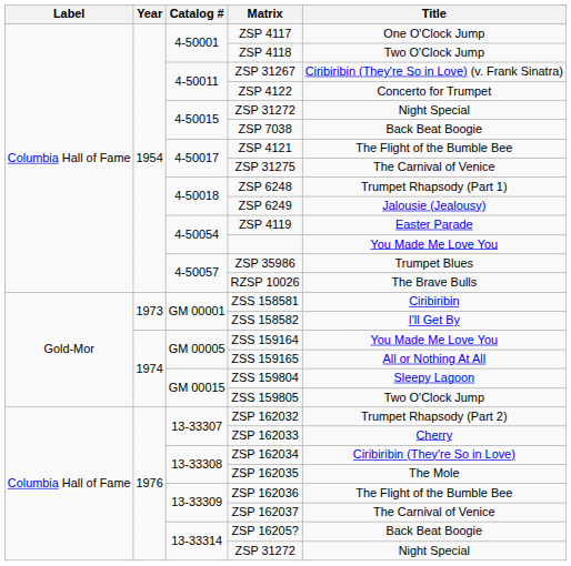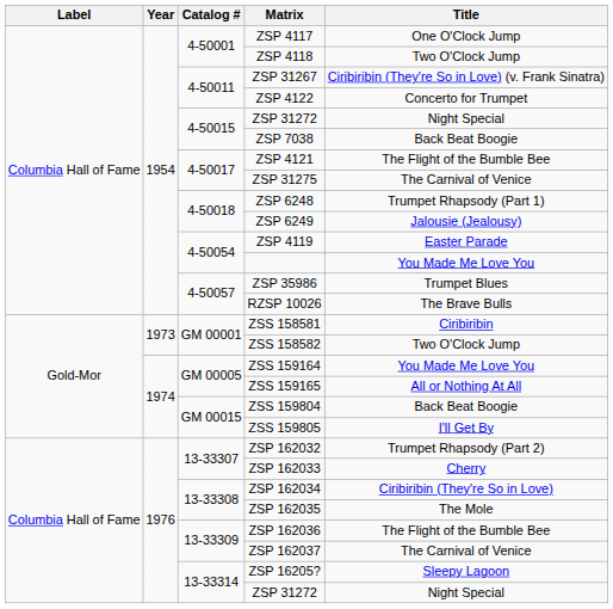ZSS 158582 | Title: I'll Get By -> Two O'Clock Jump
ZSS 159804 | Title: Sleepy Lagoon -> Back Beat Boogie
ZSS 159805 | Title: Two O'Clock Jump -> I'll Get By
ZSP 16205? | Title: Back Beat Boogie -> Sleepy Lagoon
